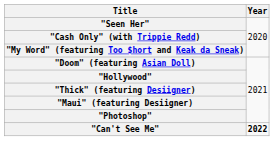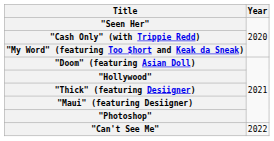"Can't See Me" | Year: bold -> normal
